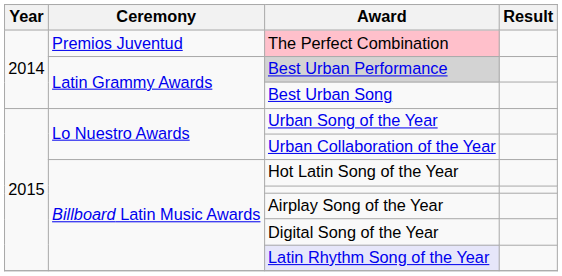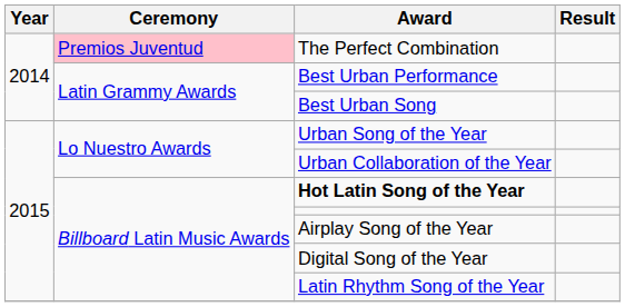The Perfect Combination | Ceremony: no background -> pink background
The Perfect Combination | Award: pink background -> no background
Best Urban Performance | Award: lightgrey background -> no background
Hot Latin Song of the Year | Award: normal -> bold
Latin Rhythm Song of the Year | Award: lavender background -> no background
